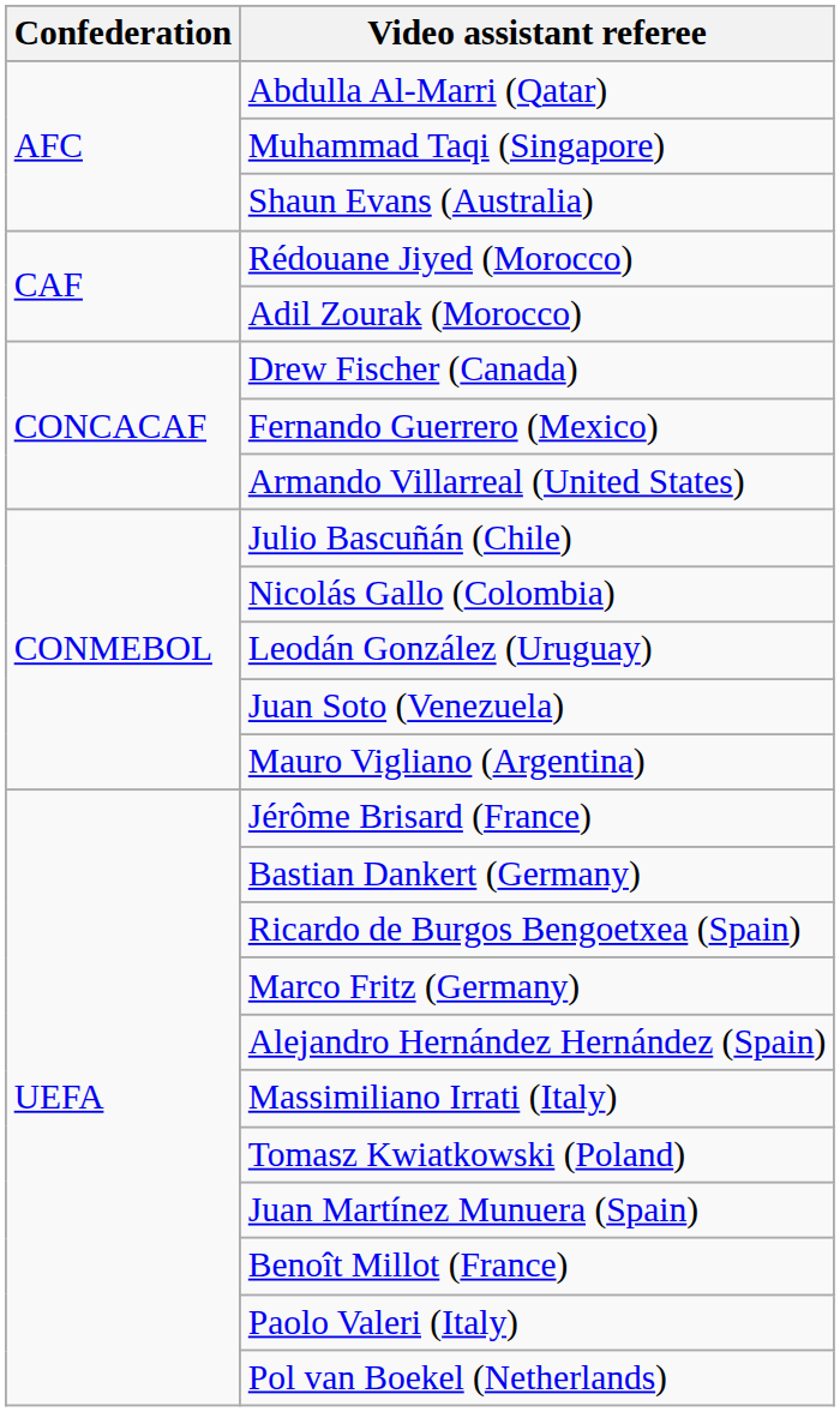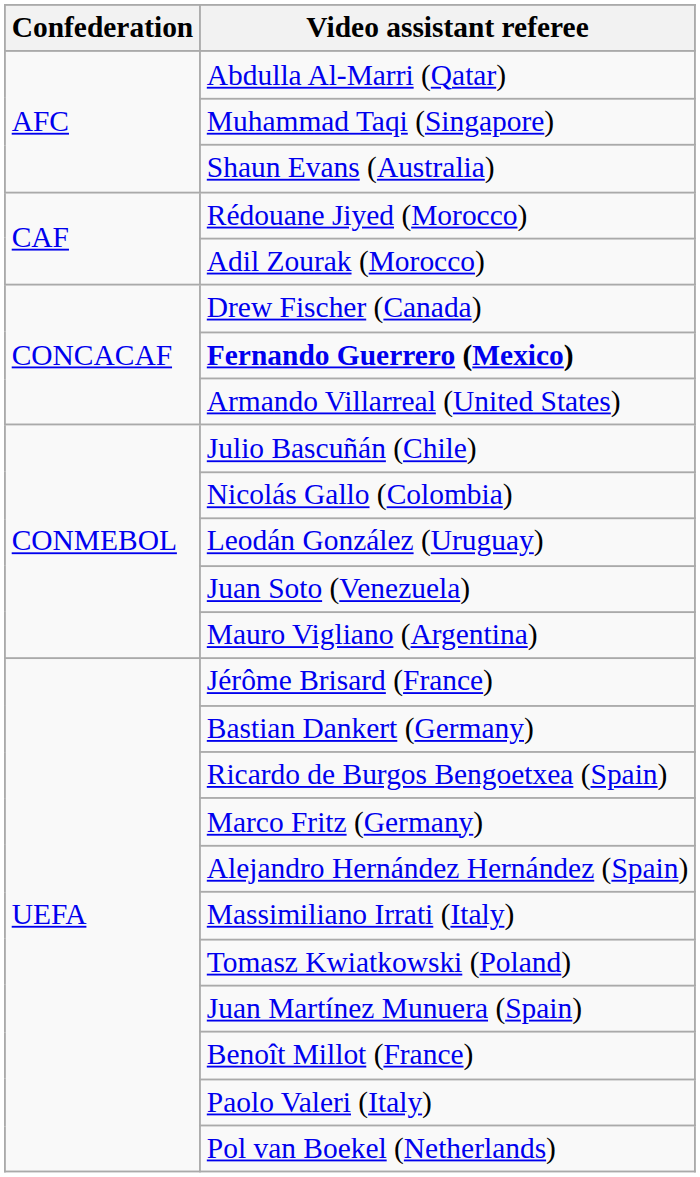Fernando Guerrero (Mexico) | Video assistant referee: normal -> bold
